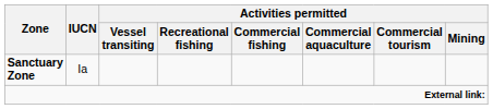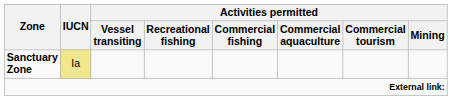Sanctuary Zone | IUCN: no background -> khaki background
